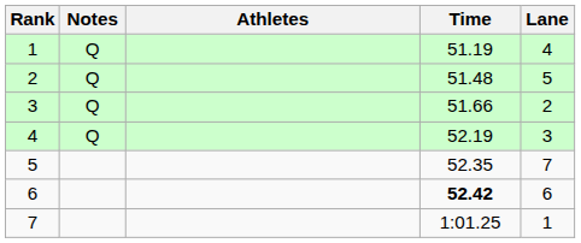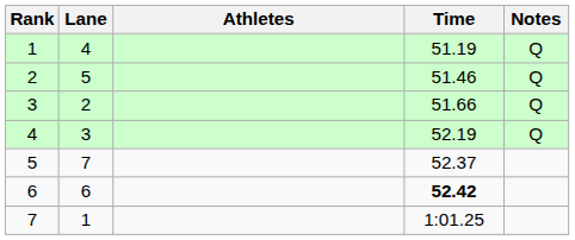columns swapped: Lane <-> Notes
row 3 | Time: 51.48 -> 51.46
row 6 | Time: 52.35 -> 52.37
